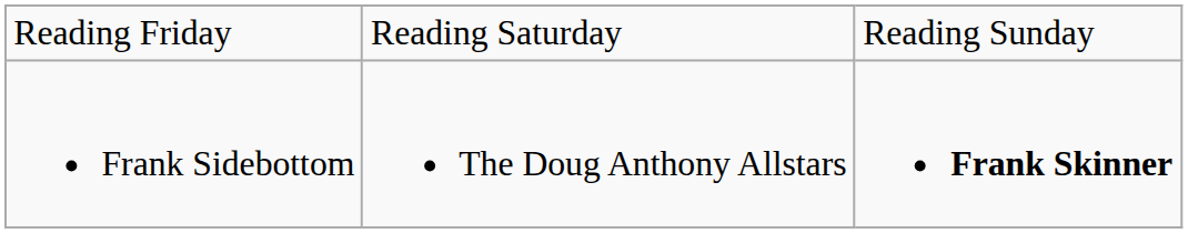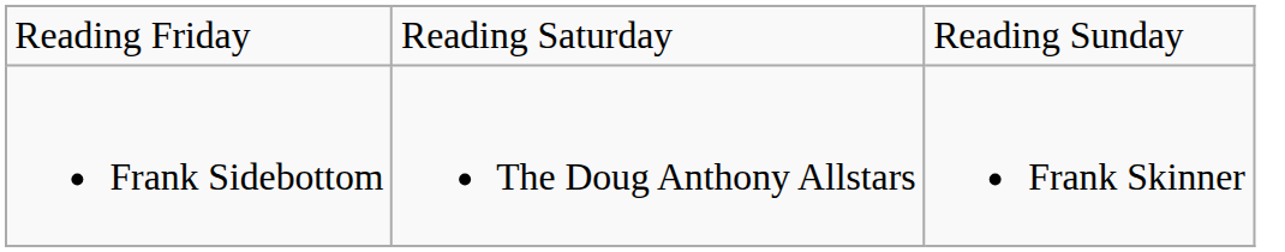Frank Sidebottom | column 3: bold -> normal
